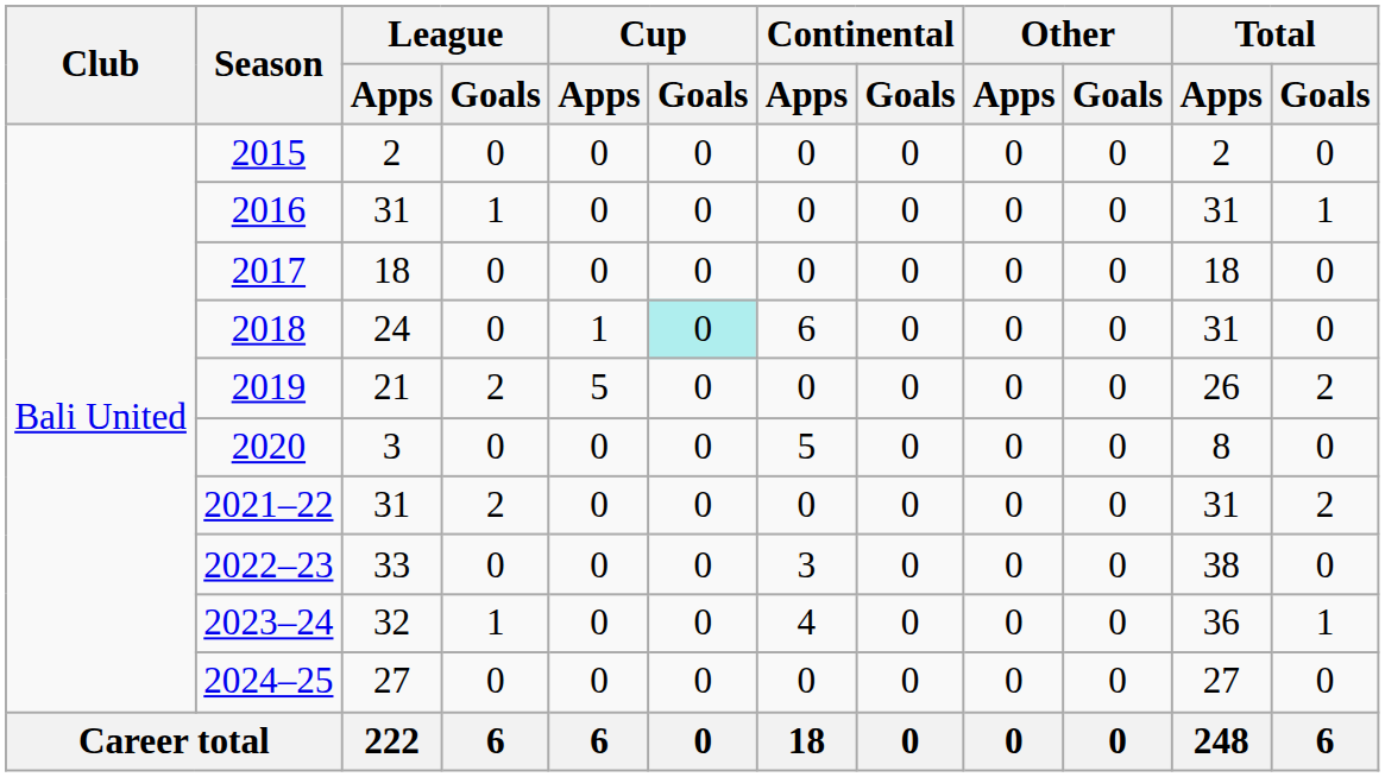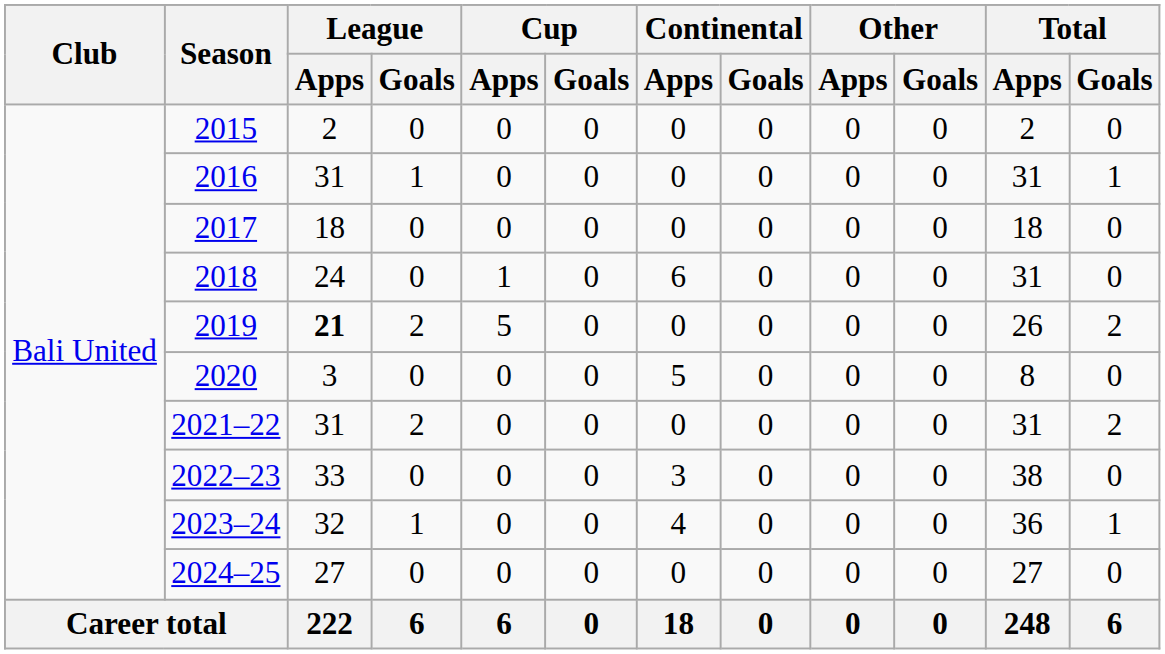2018 | Cup / Goals: paleturquoise background -> no background
2019 | League / Apps: normal -> bold
